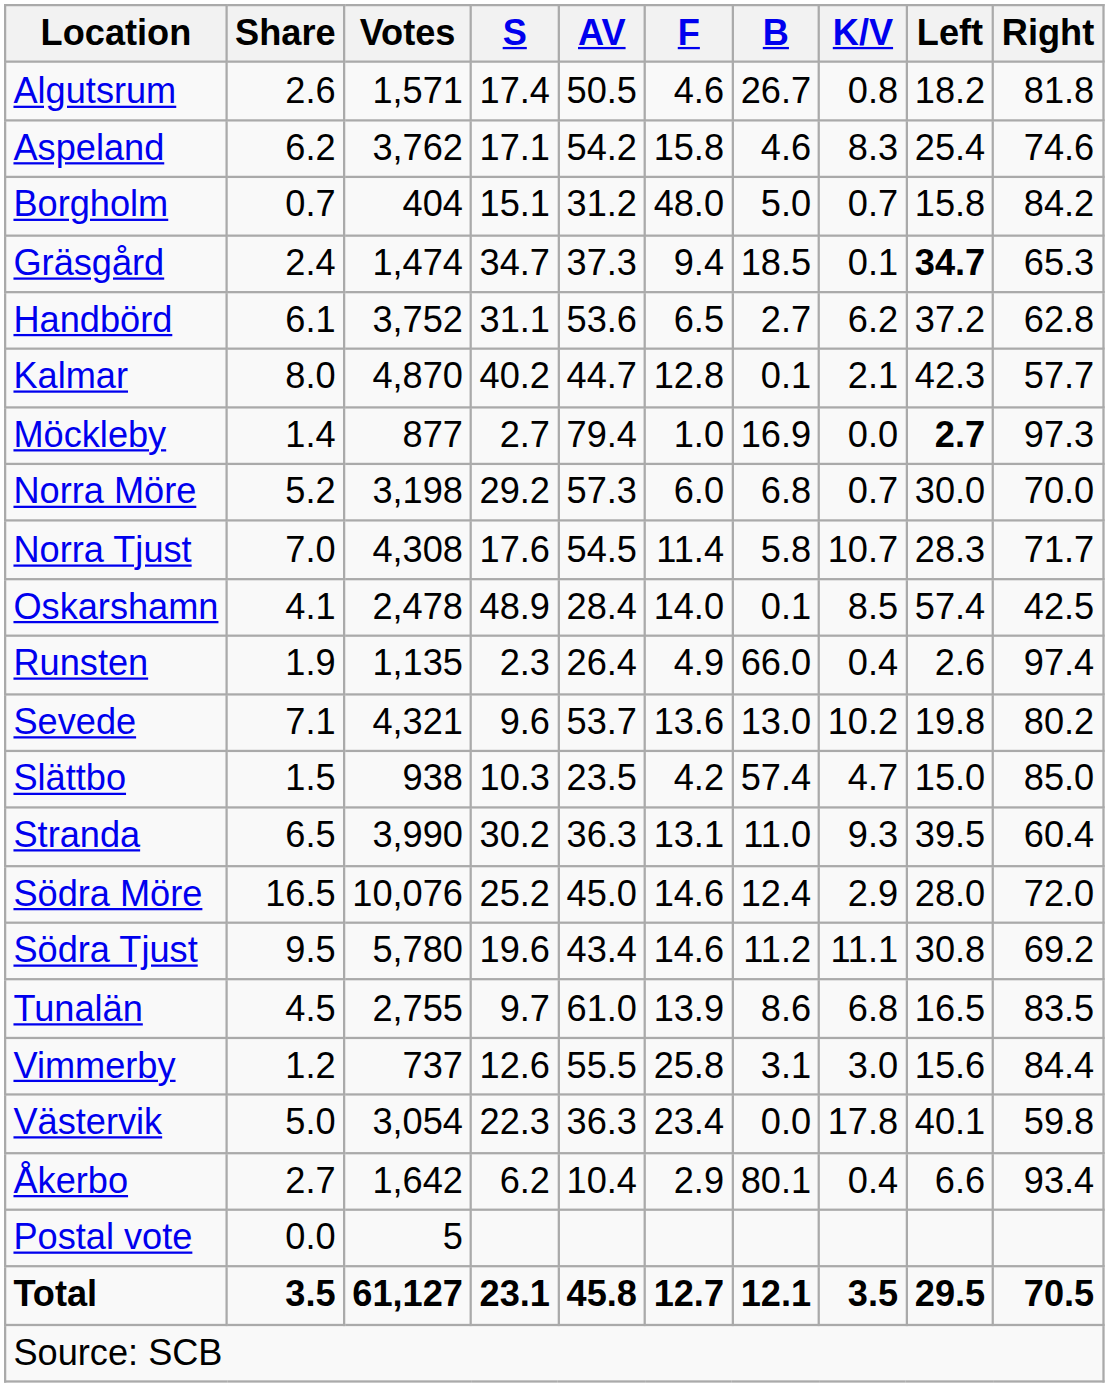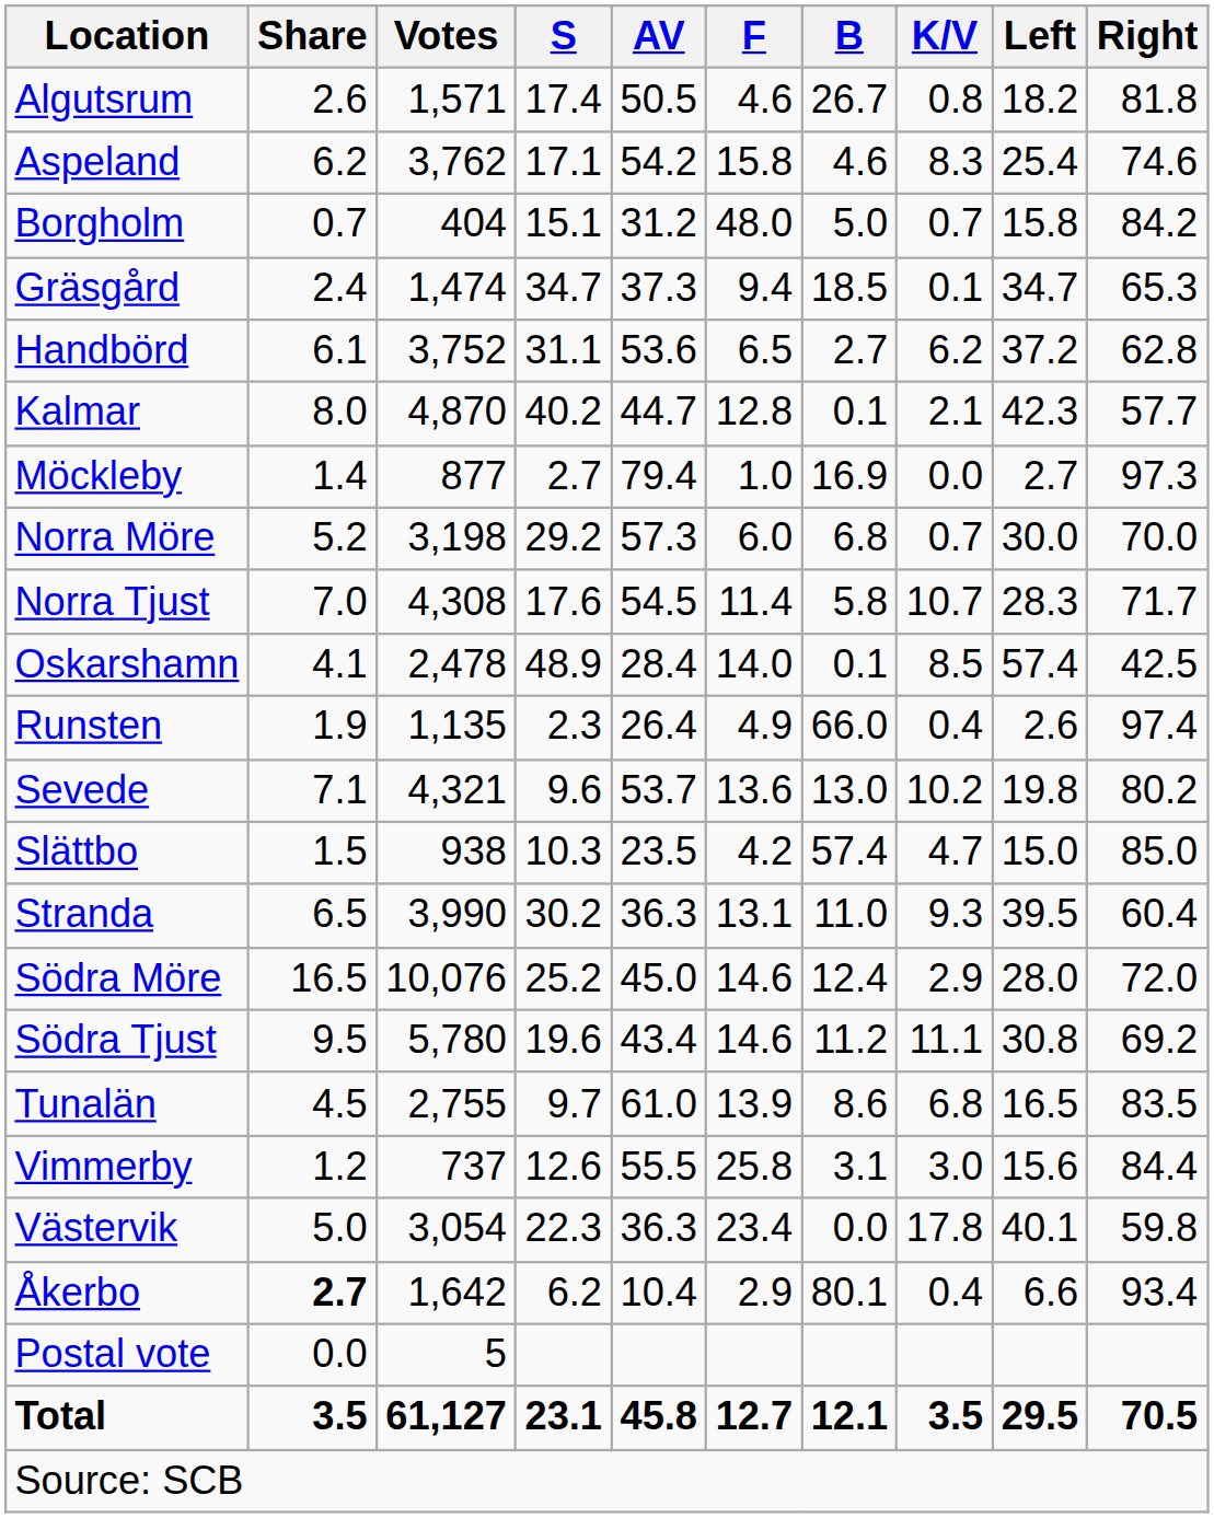Gräsgård | Left: bold -> normal
Möckleby | Left: bold -> normal
Åkerbo | Share: normal -> bold
